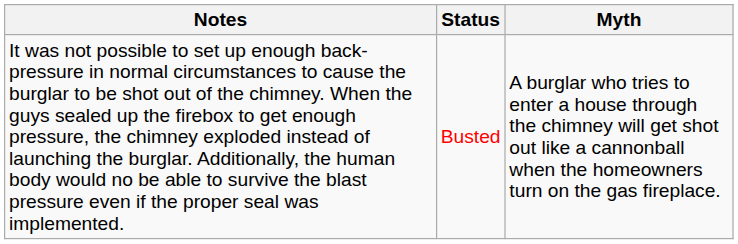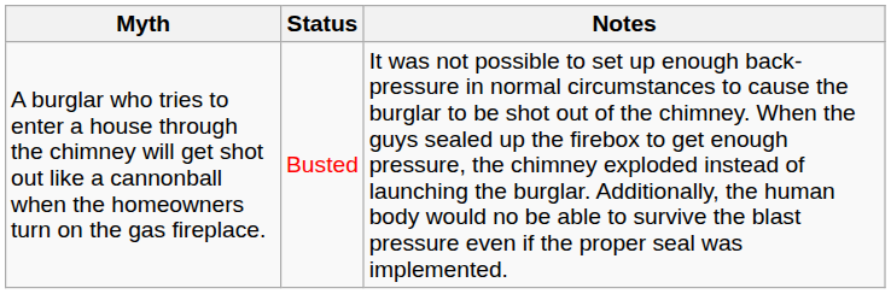columns swapped: Myth <-> Notes
